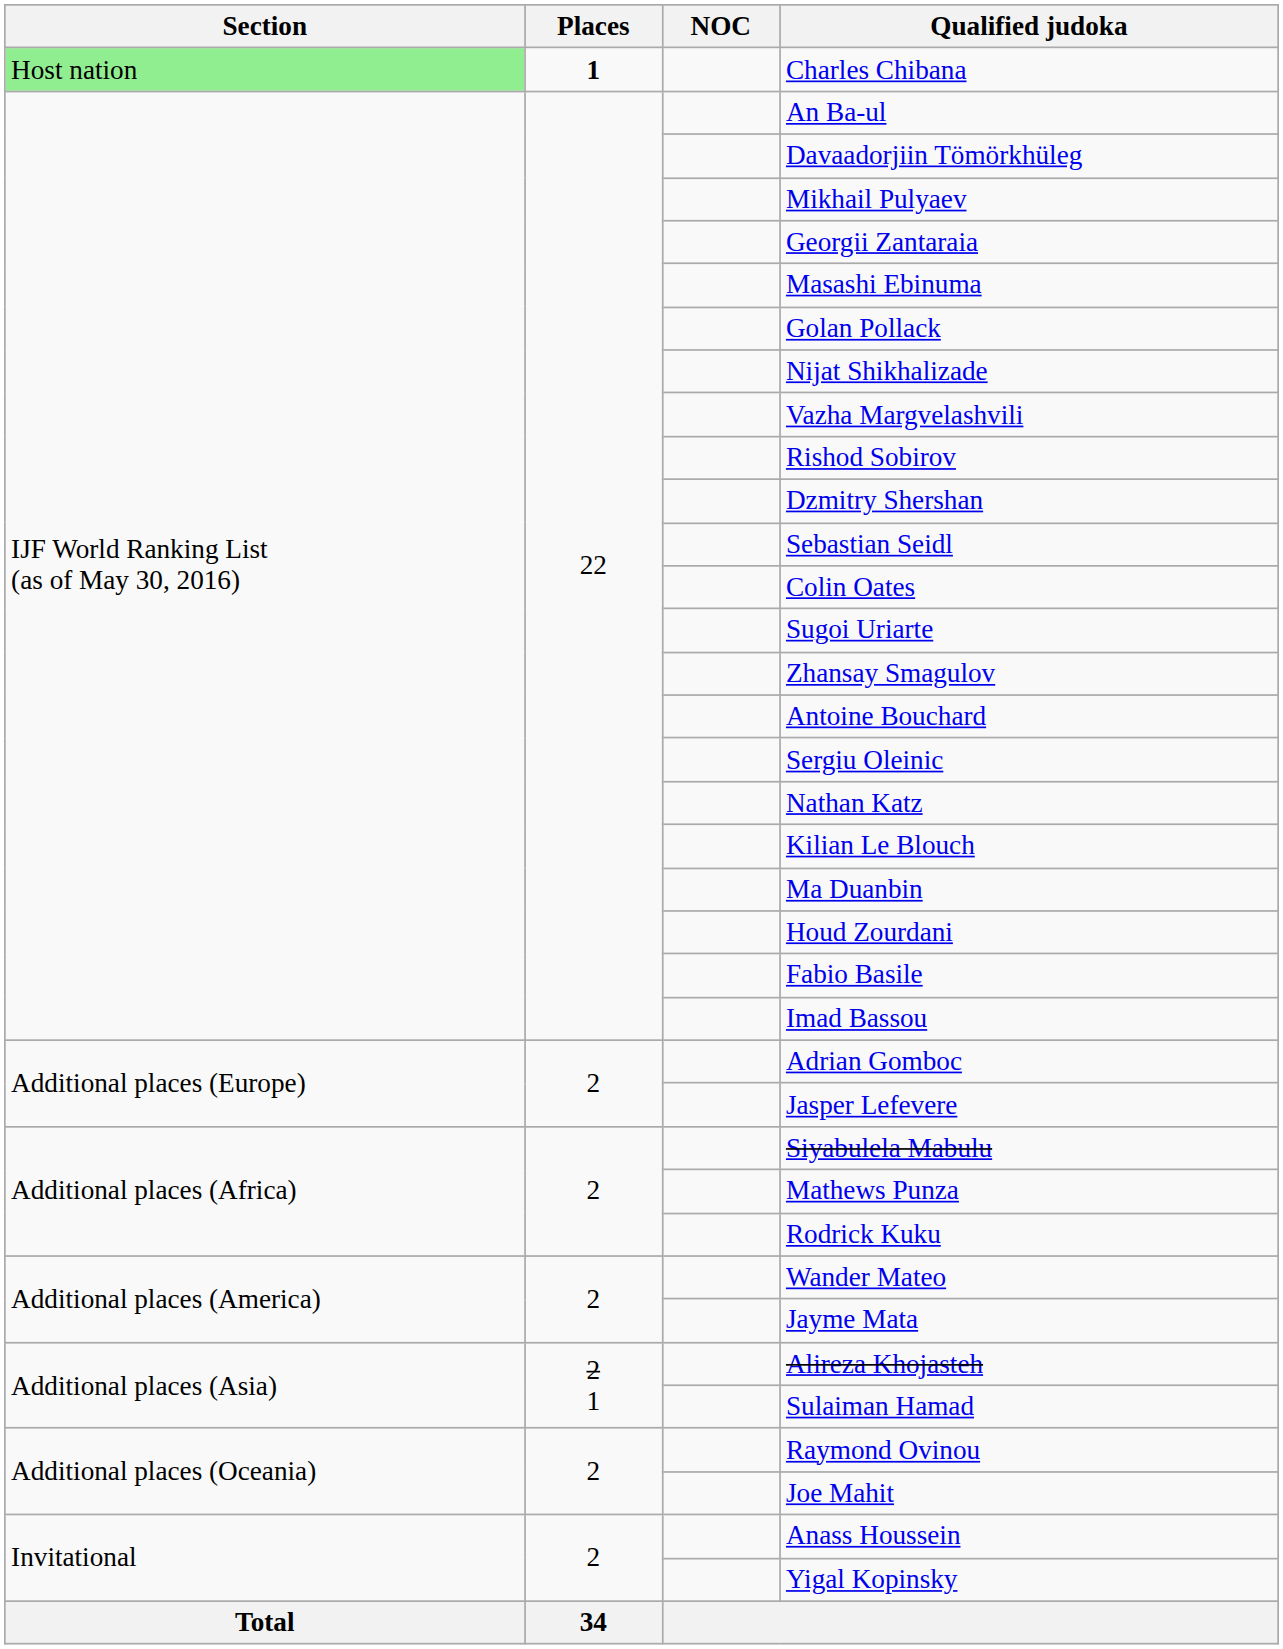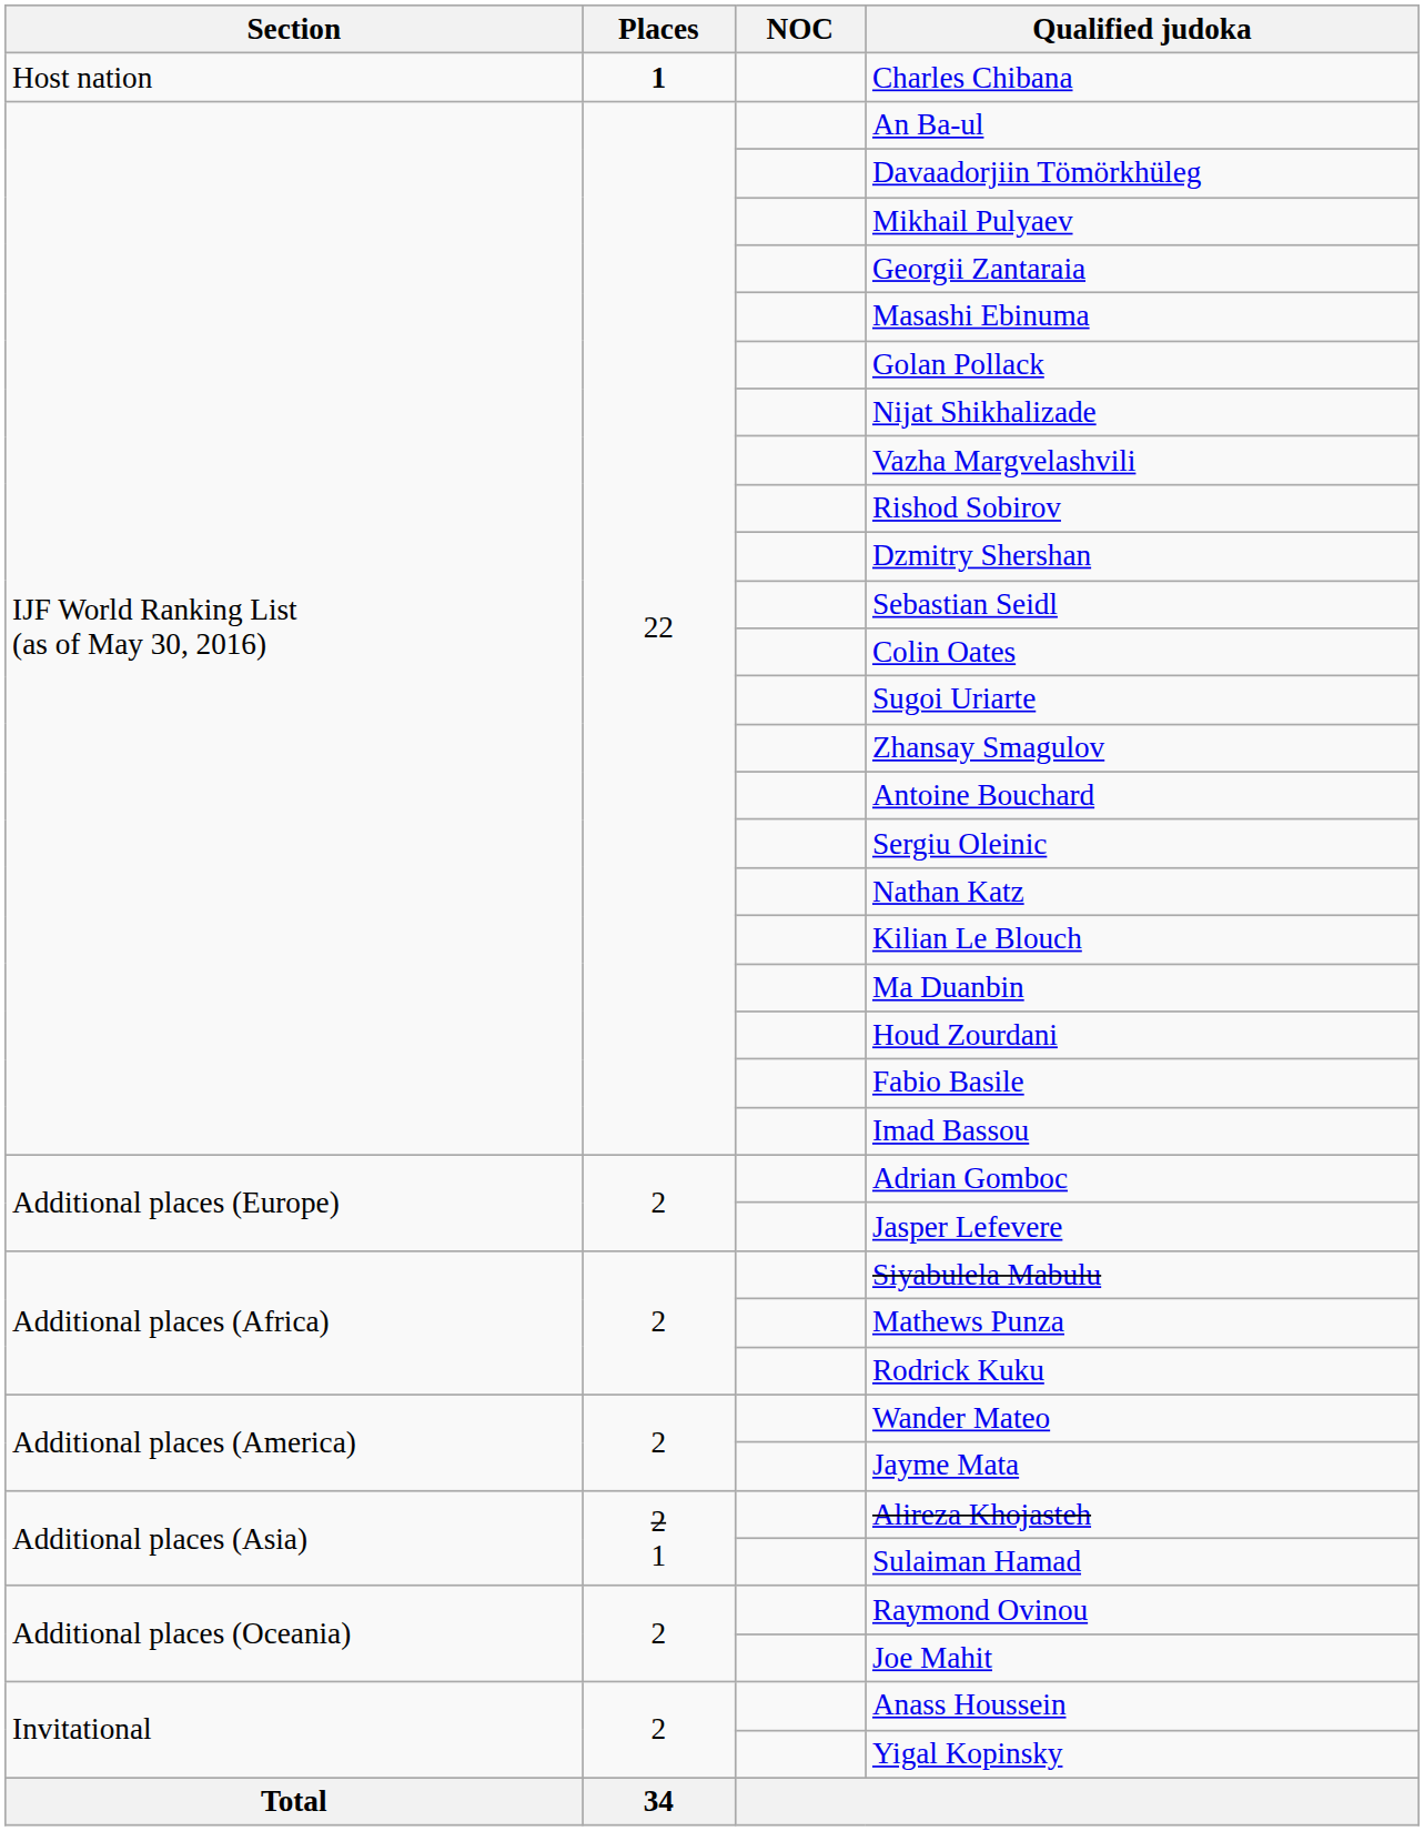Charles Chibana | Section: lightgreen background -> no background
